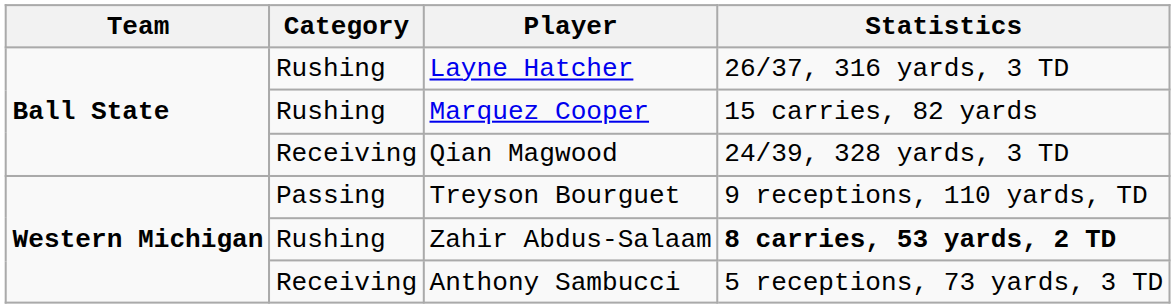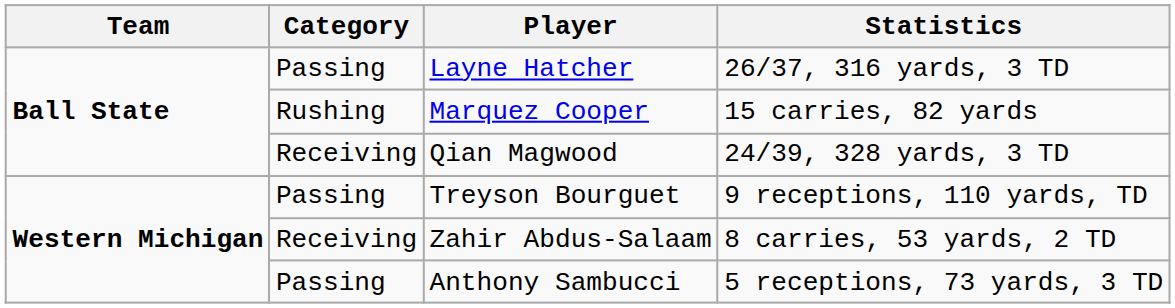Layne Hatcher | Category: Rushing -> Passing
Zahir Abdus-Salaam | Category: Rushing -> Receiving
Zahir Abdus-Salaam | Statistics: bold -> normal
Anthony Sambucci | Category: Receiving -> Passing
